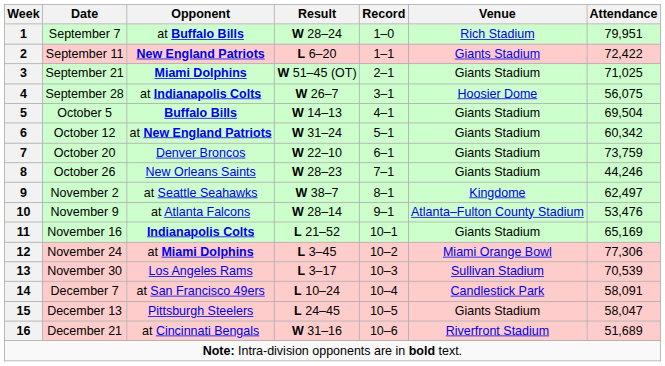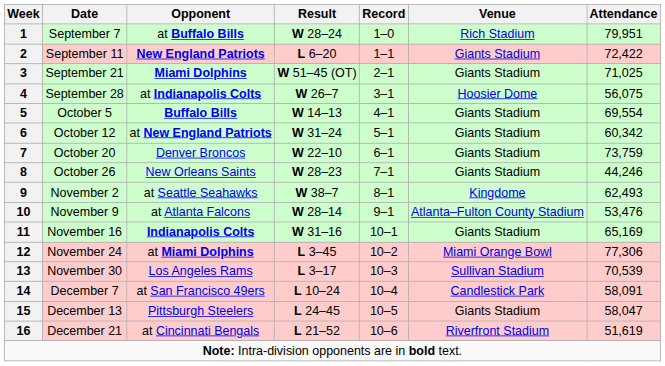5 | Attendance: 69,504 -> 69,554
9 | Attendance: 62,497 -> 62,493
11 | Result: L 21–52 -> W 31–16
16 | Result: W 31–16 -> L 21–52
16 | Attendance: 51,689 -> 51,619
